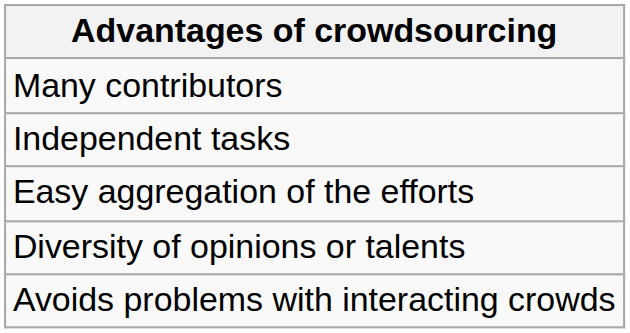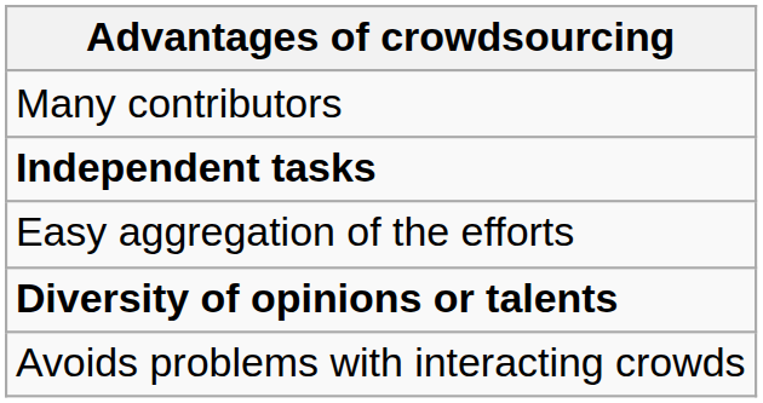row 3 | column 1: normal -> bold
row 5 | column 1: normal -> bold
